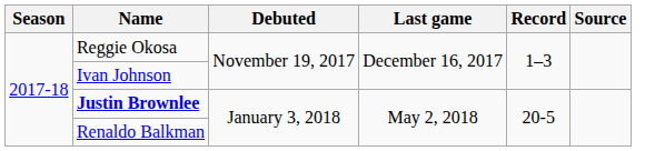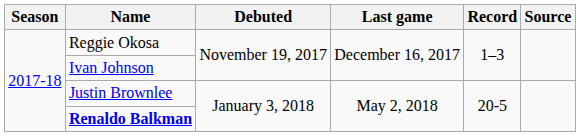Justin Brownlee | Name: bold -> normal
Renaldo Balkman | Name: normal -> bold
